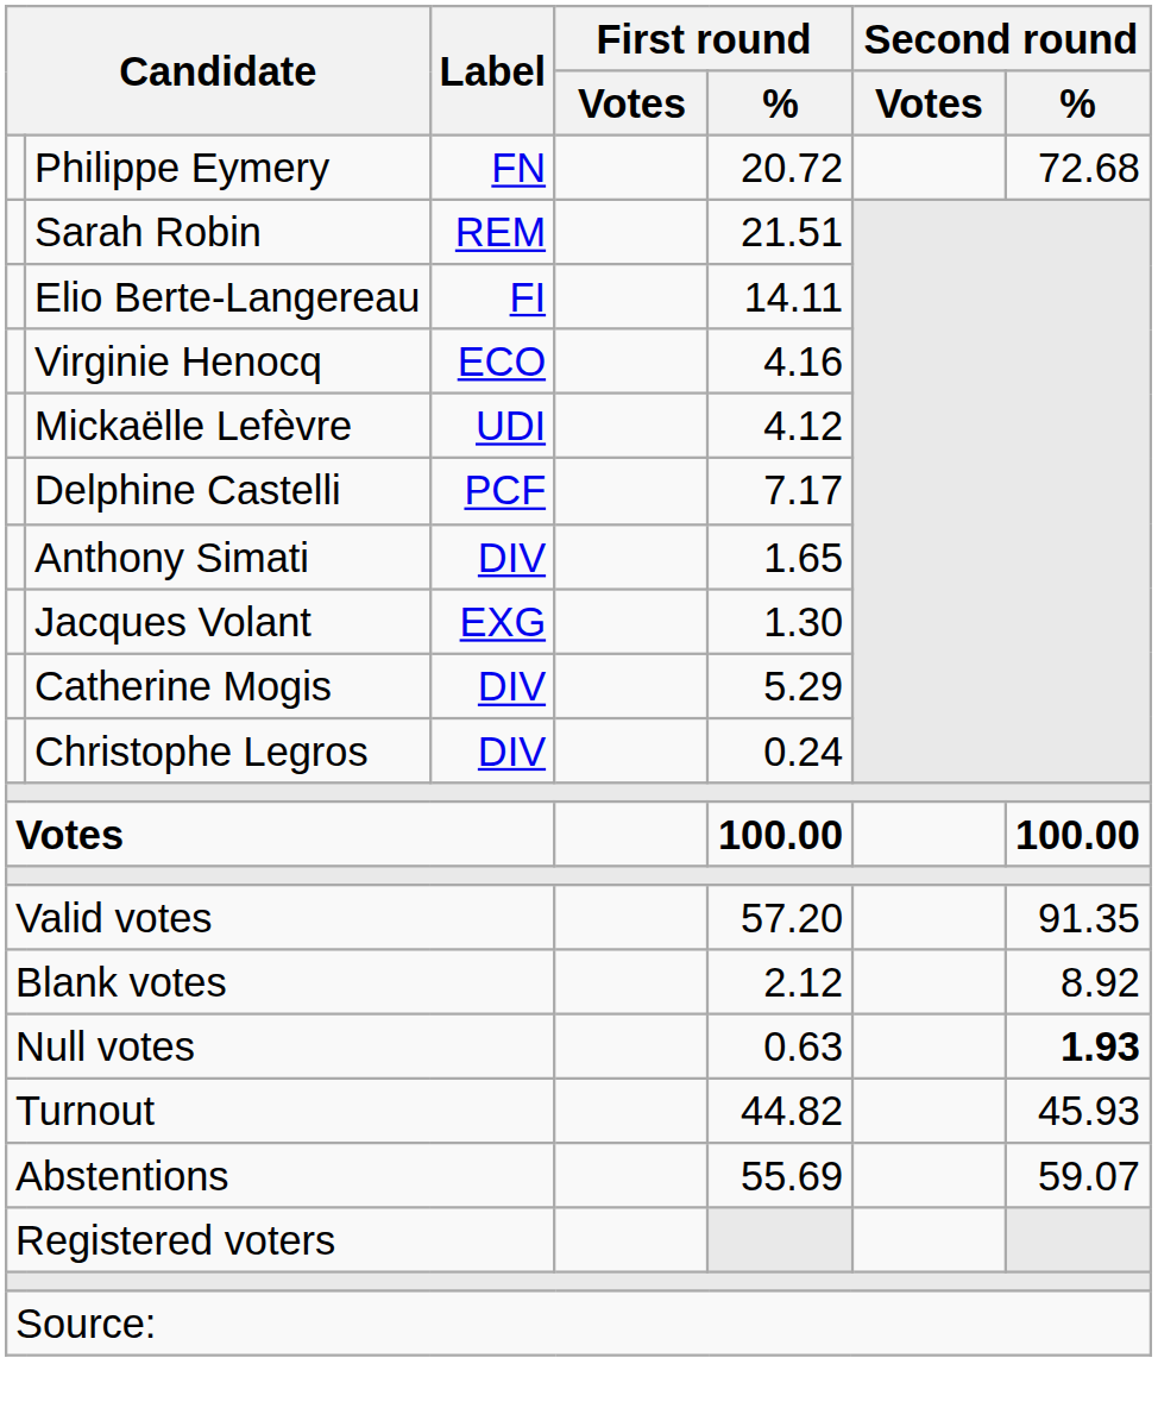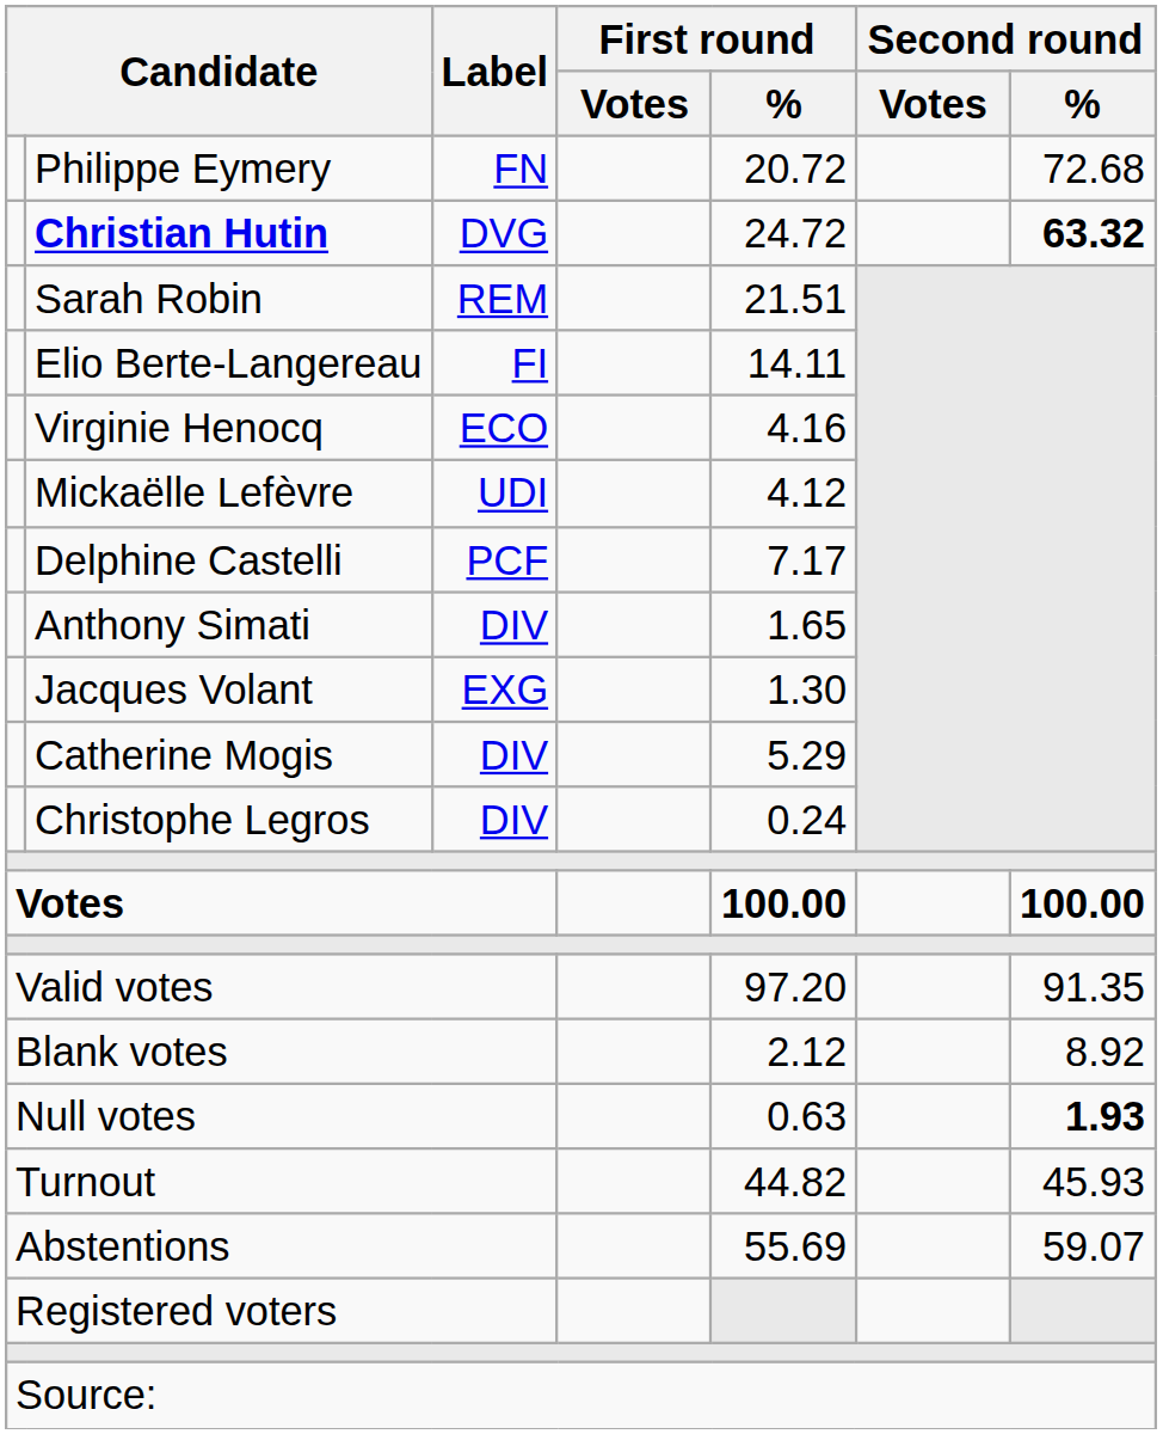+ row: Christian Hutin | DVG | 24.72 | 63.32
Valid votes | First round / %: 57.20 -> 97.20
